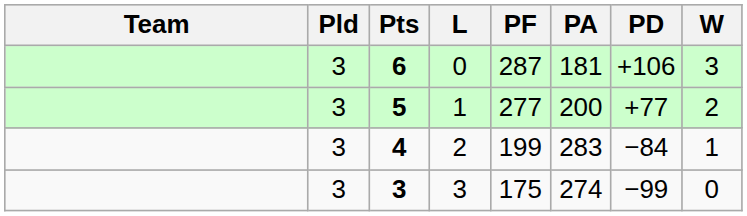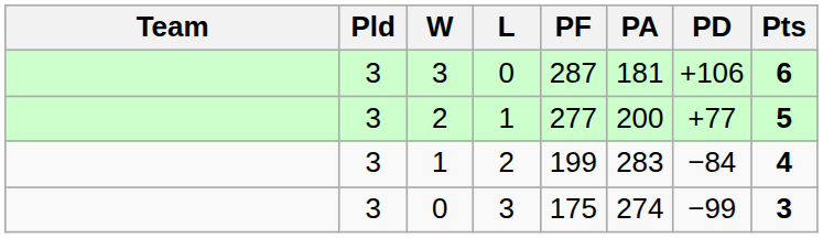columns swapped: W <-> Pts
